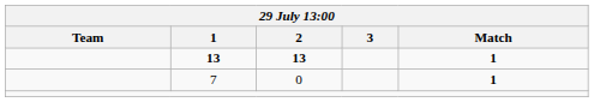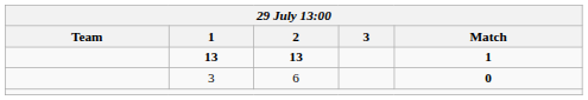row 4 | 1: 7 -> 3
row 4 | 2: 0 -> 6
row 4 | Match: 1 -> 0
